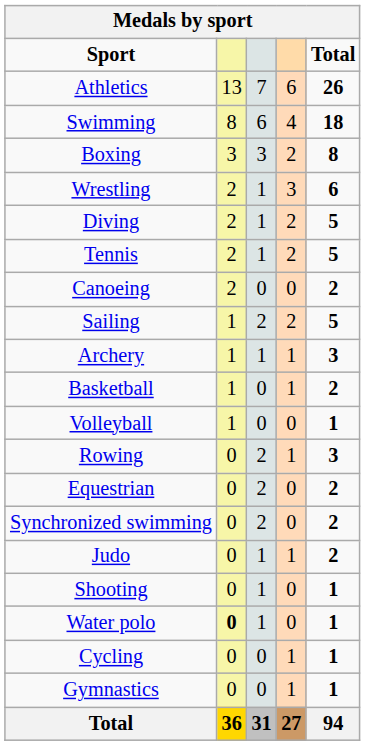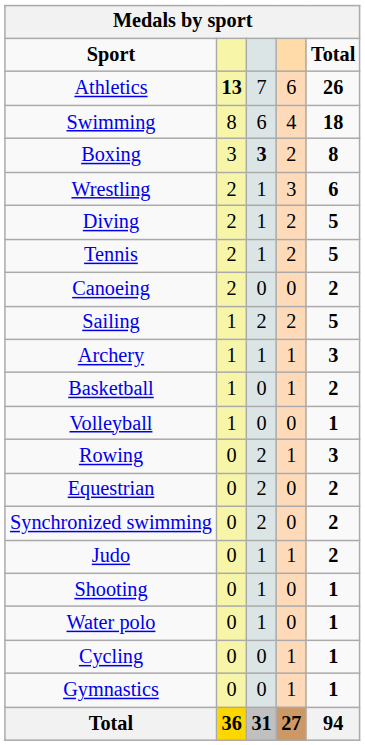Athletics | column 2: normal -> bold
Boxing | column 3: normal -> bold
Water polo | column 2: bold -> normal
